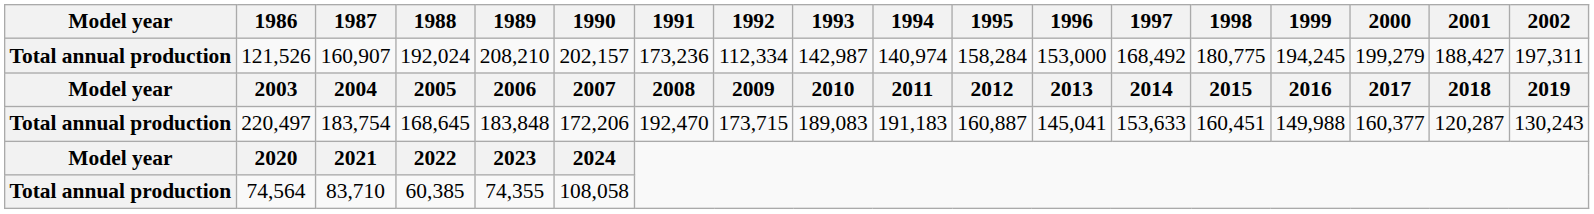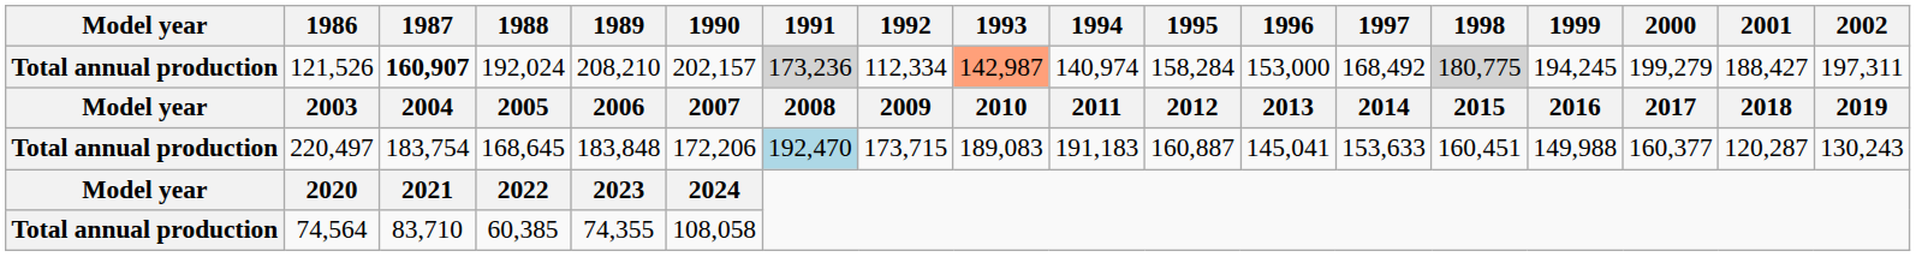row 2 | 1987: normal -> bold
row 2 | 1991: no background -> lightgrey background
row 2 | 1993: no background -> lightsalmon background
row 2 | 1998: no background -> lightgrey background
row 4 | 1991: no background -> lightblue background
